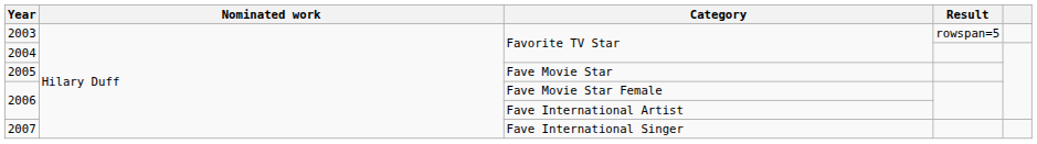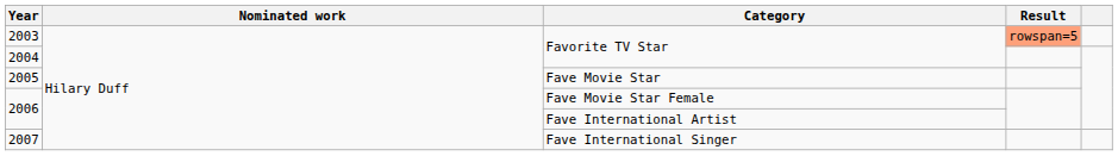2003 | Result: no background -> lightsalmon background
